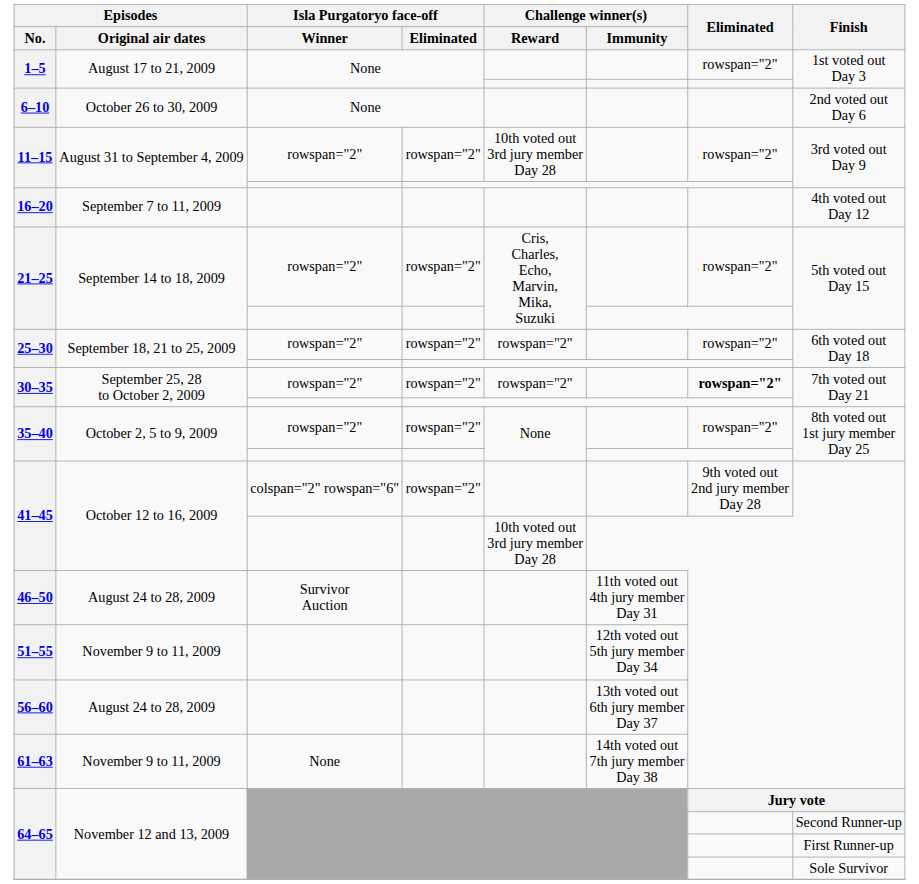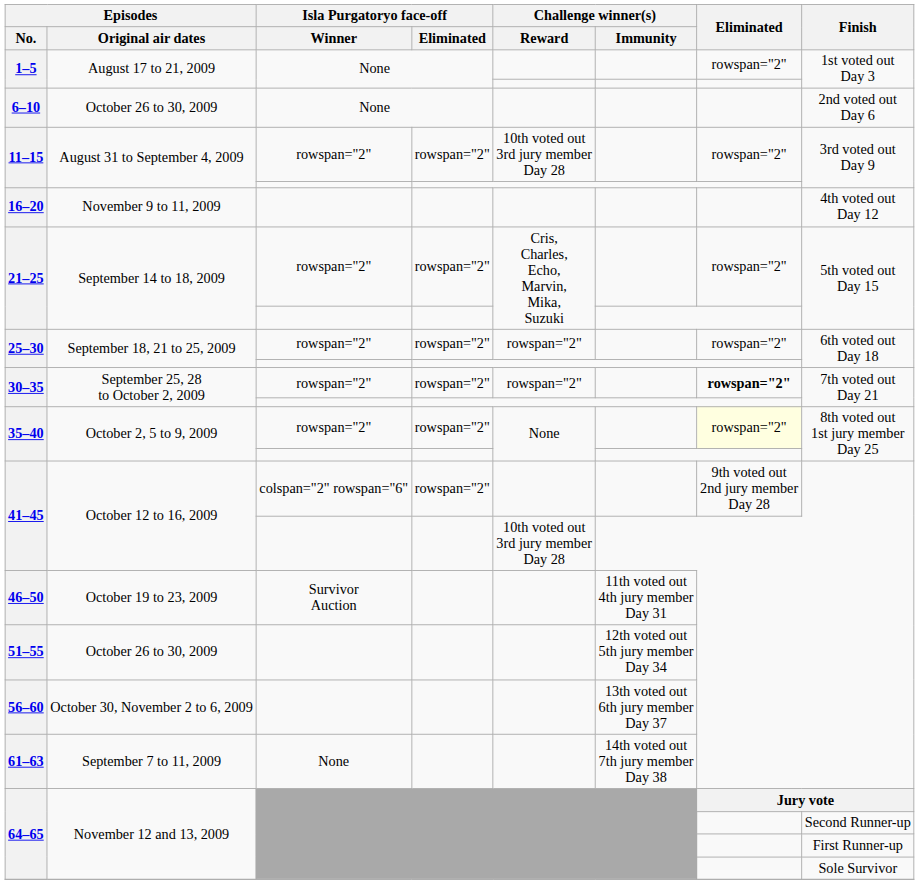16–20 | Episodes / Original air dates: September 7 to 11, 2009 -> November 9 to 11, 2009
35–40 / rowspan="2" | Eliminated: no background -> lightyellow background
46–50 | Episodes / Original air dates: August 24 to 28, 2009 -> October 19 to 23, 2009
51–55 | Episodes / Original air dates: November 9 to 11, 2009 -> October 26 to 30, 2009
56–60 | Episodes / Original air dates: August 24 to 28, 2009 -> October 30, November 2 to 6, 2009
61–63 | Episodes / Original air dates: November 9 to 11, 2009 -> September 7 to 11, 2009
